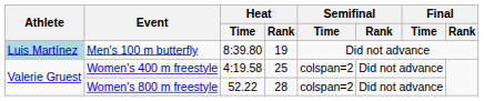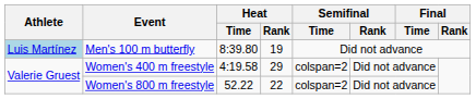Women's 400 m freestyle | Heat / Rank: 25 -> 29
Women's 800 m freestyle | Heat / Rank: 28 -> 22
